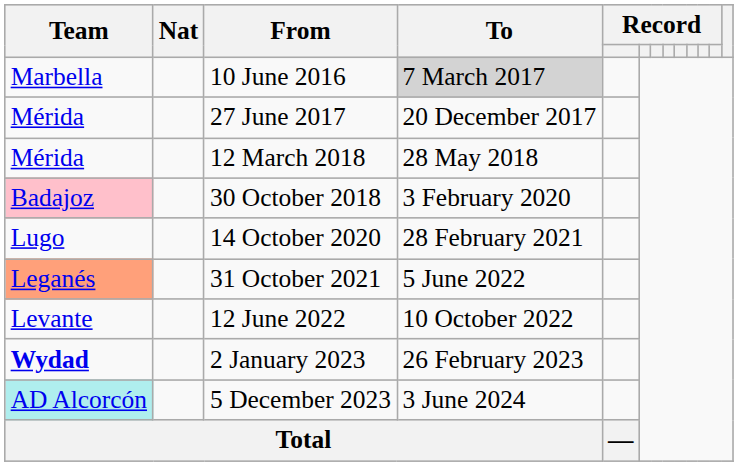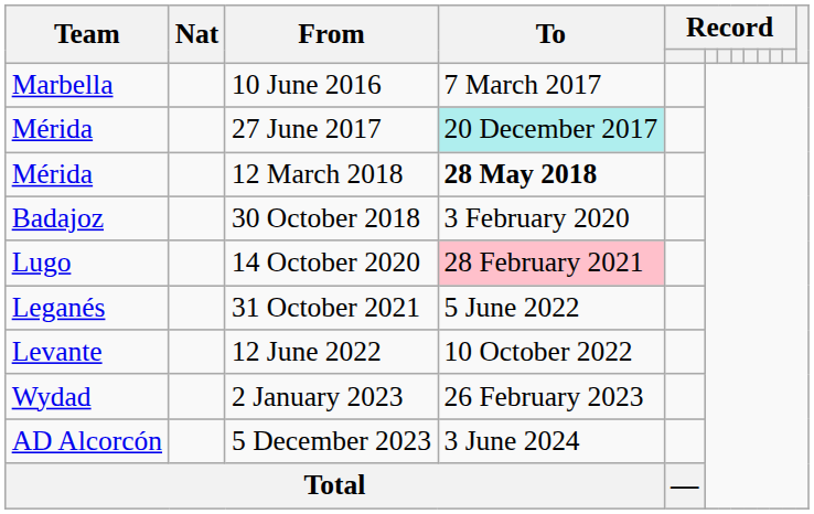10 June 2016 | To: lightgrey background -> no background
27 June 2017 | To: no background -> paleturquoise background
12 March 2018 | To: normal -> bold
30 October 2018 | Team: pink background -> no background
14 October 2020 | To: no background -> pink background
31 October 2021 | Team: lightsalmon background -> no background
2 January 2023 | Team: bold -> normal
5 December 2023 | Team: paleturquoise background -> no background
